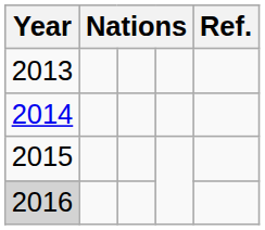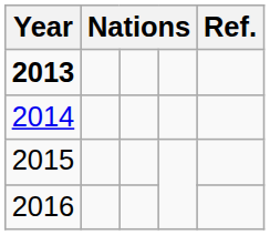2013 | Year: normal -> bold
2016 | Year: lightgrey background -> no background
